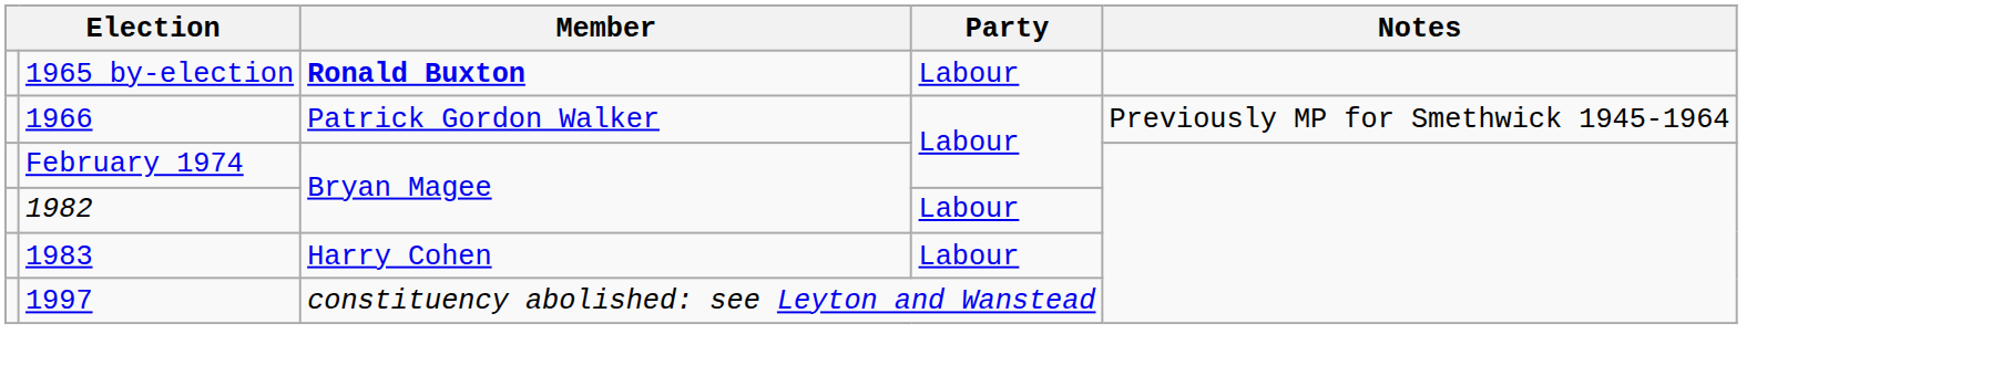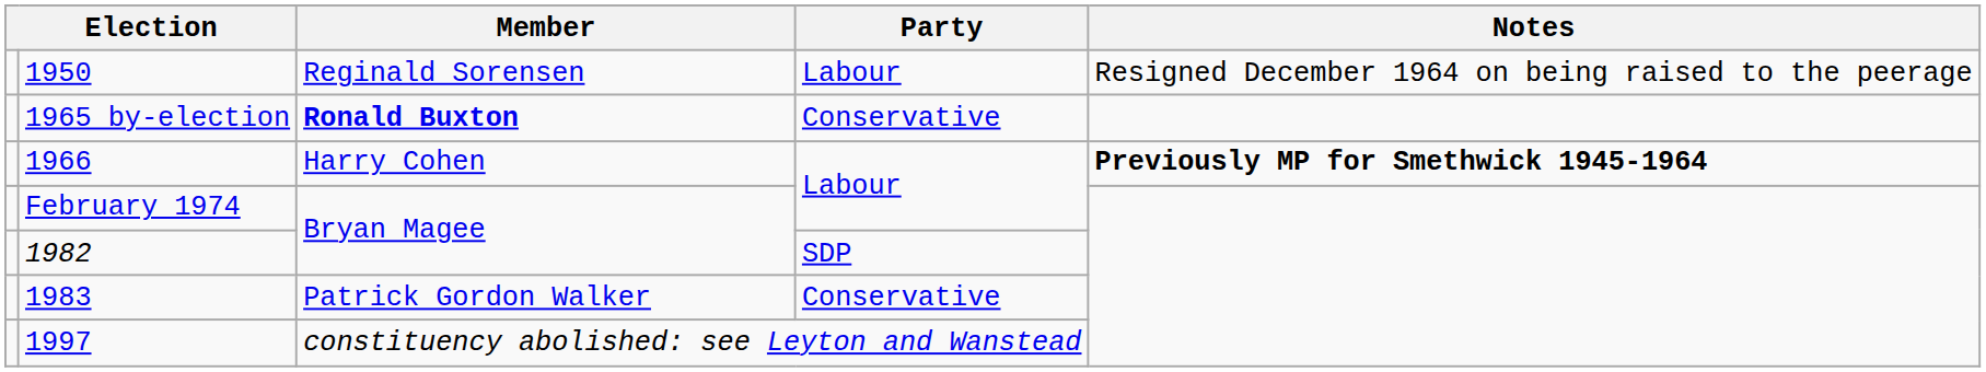+ row: 1950 | Reginald Sorensen | Labour | Resigned December 1964 on being raised to the peerage
1965 by-election | Party: Labour -> Conservative
1966 | Member: Patrick Gordon Walker -> Harry Cohen
1966 | Notes: normal -> bold
1982 | Party: Labour -> SDP
1983 | Member: Harry Cohen -> Patrick Gordon Walker
1983 | Party: Labour -> Conservative
